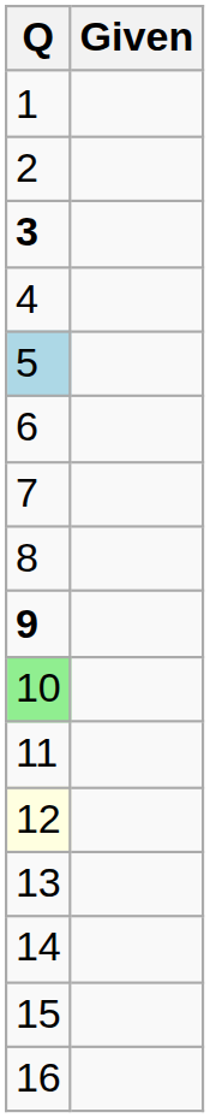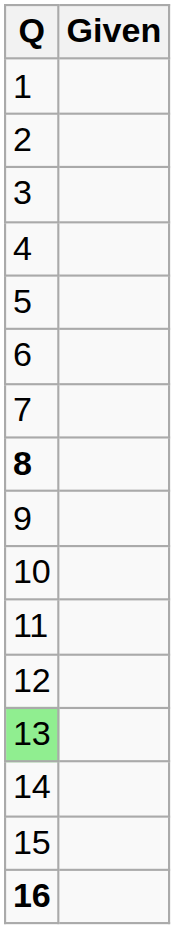3 | Q: bold -> normal
5 | Q: lightblue background -> no background
8 | Q: normal -> bold
9 | Q: bold -> normal
10 | Q: lightgreen background -> no background
12 | Q: lightyellow background -> no background
13 | Q: no background -> lightgreen background
16 | Q: normal -> bold
